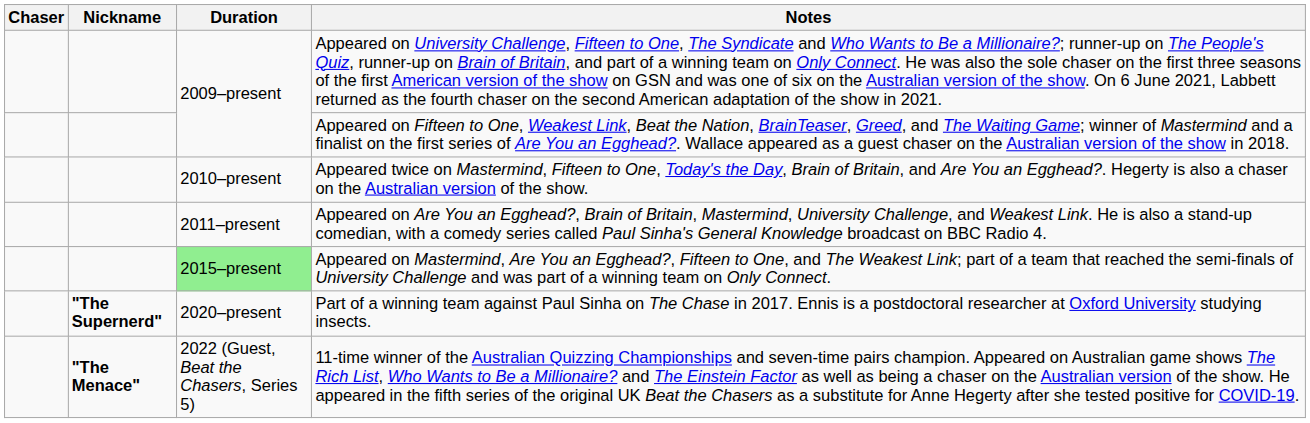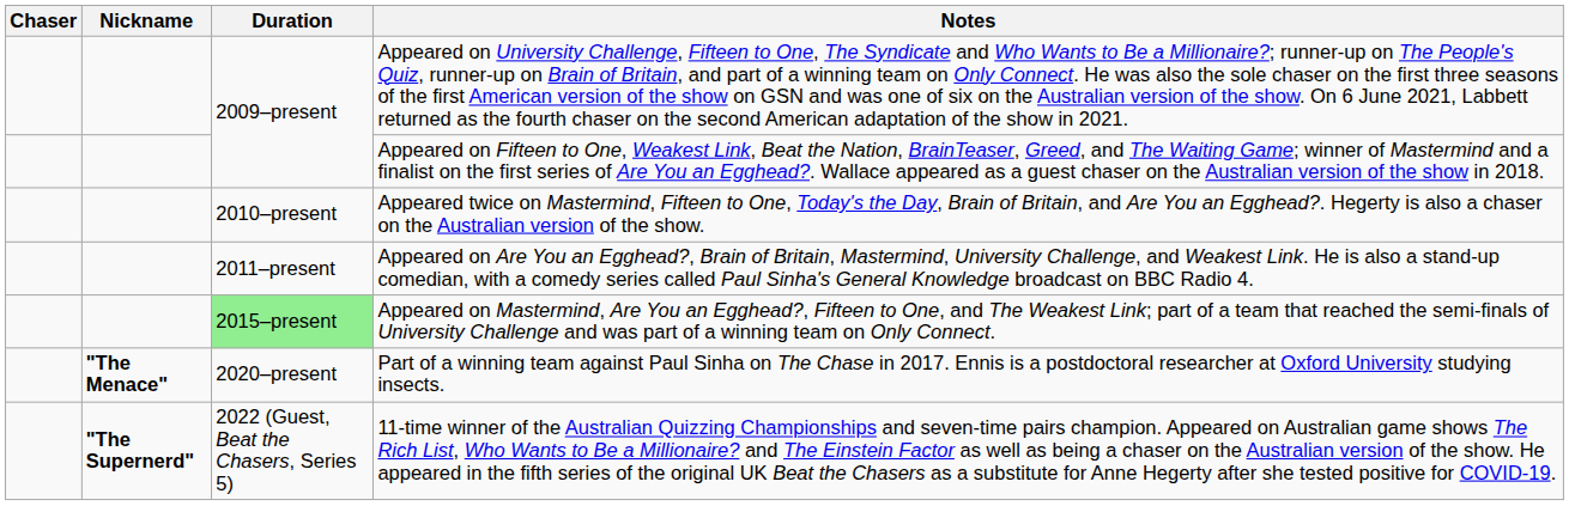row 7 | Nickname: "The Supernerd" -> "The Menace"
row 8 | Nickname: "The Menace" -> "The Supernerd"
